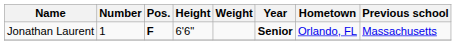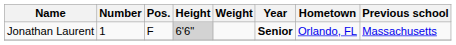Jonathan Laurent | Pos.: bold -> normal
Jonathan Laurent | Height: no background -> lightgrey background
